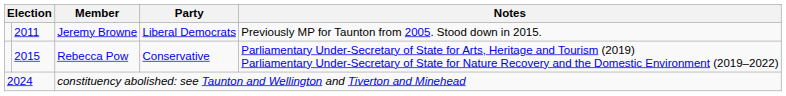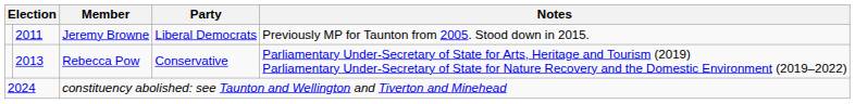Rebecca Pow | column 2: 2015 -> 2013
